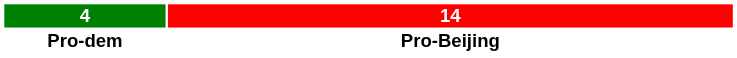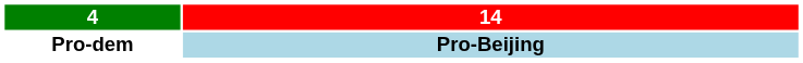Pro-dem | 14: no background -> lightblue background
